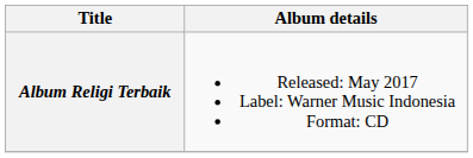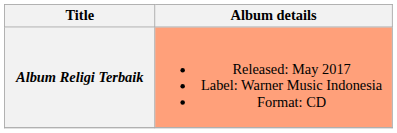Album Religi Terbaik | Album details: no background -> lightsalmon background
